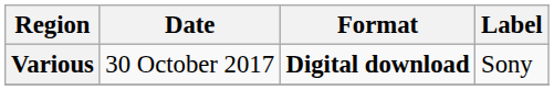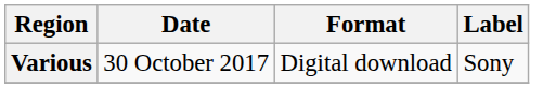Various | Format: bold -> normal
